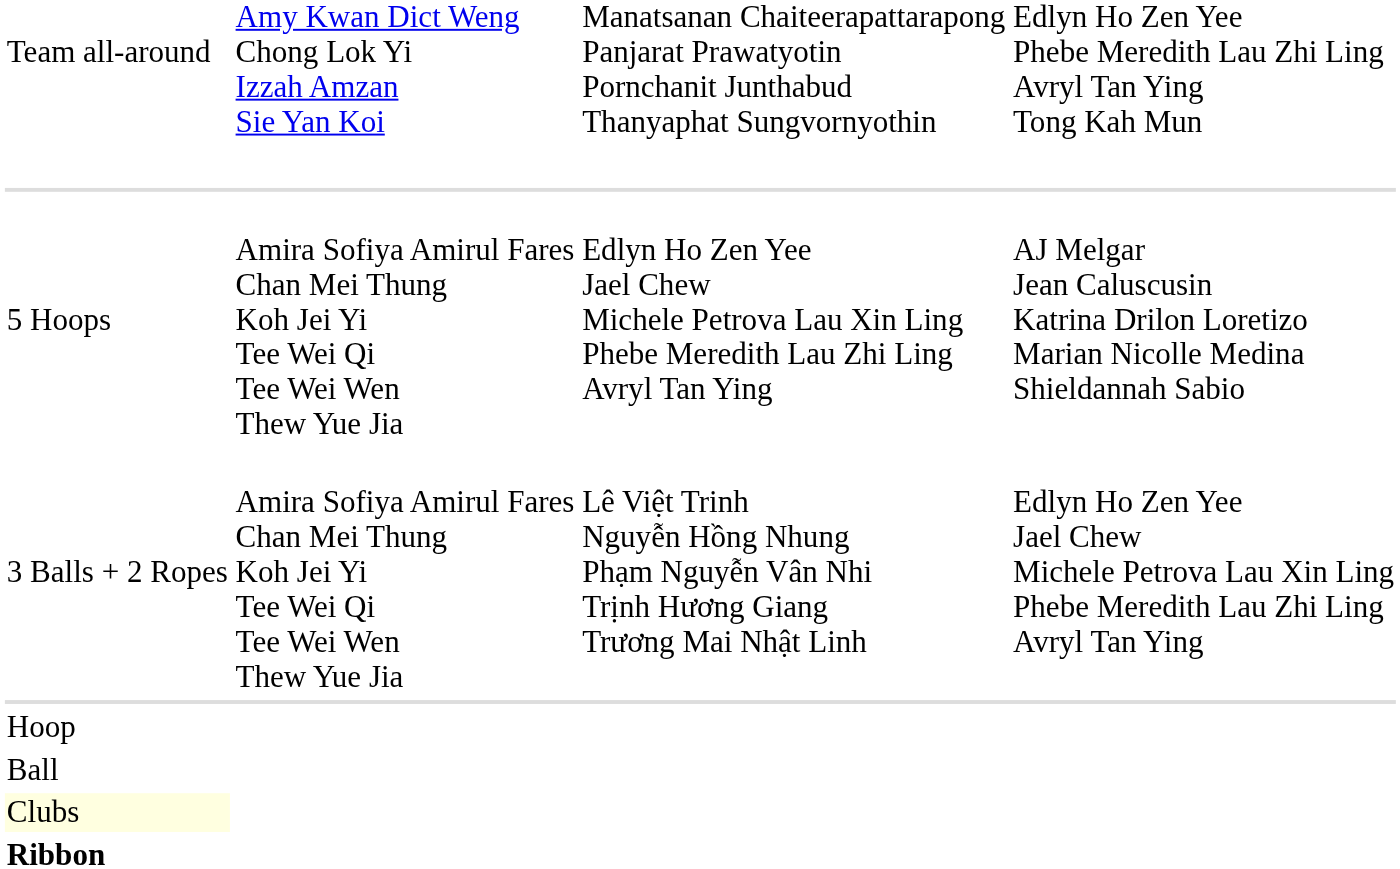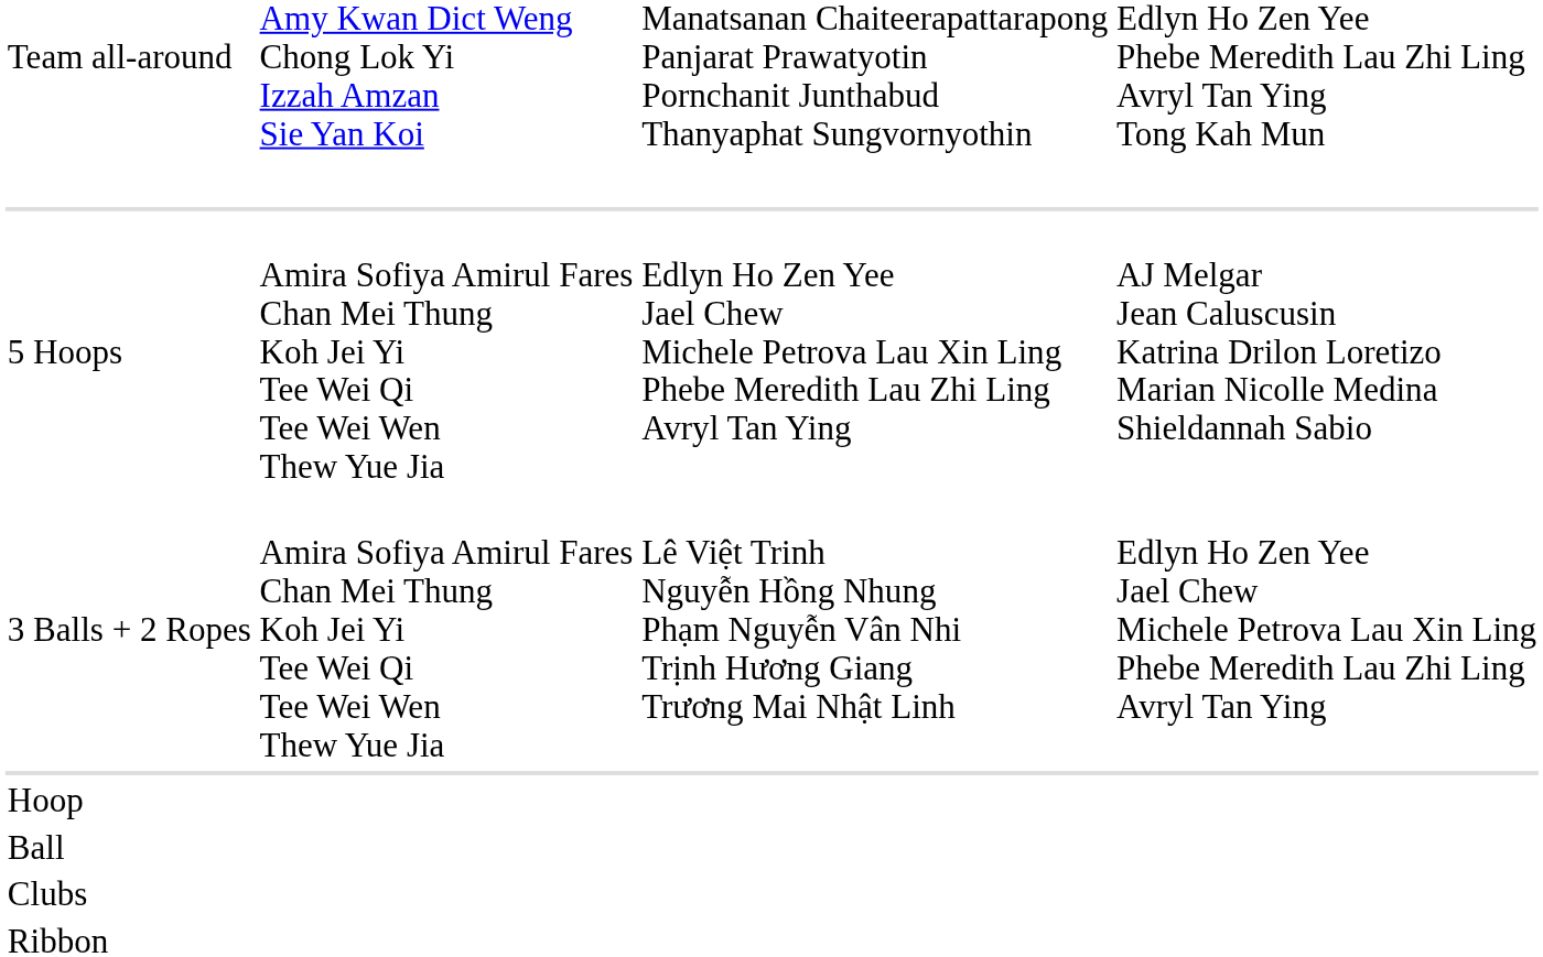Clubs | column 1: lightyellow background -> no background
Ribbon | column 1: bold -> normal
